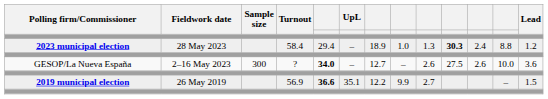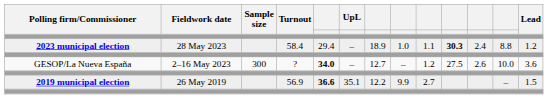2023 municipal election | column 9: 1.3 -> 1.1
GESOP/La Nueva España | column 9: 2.6 -> 1.2
